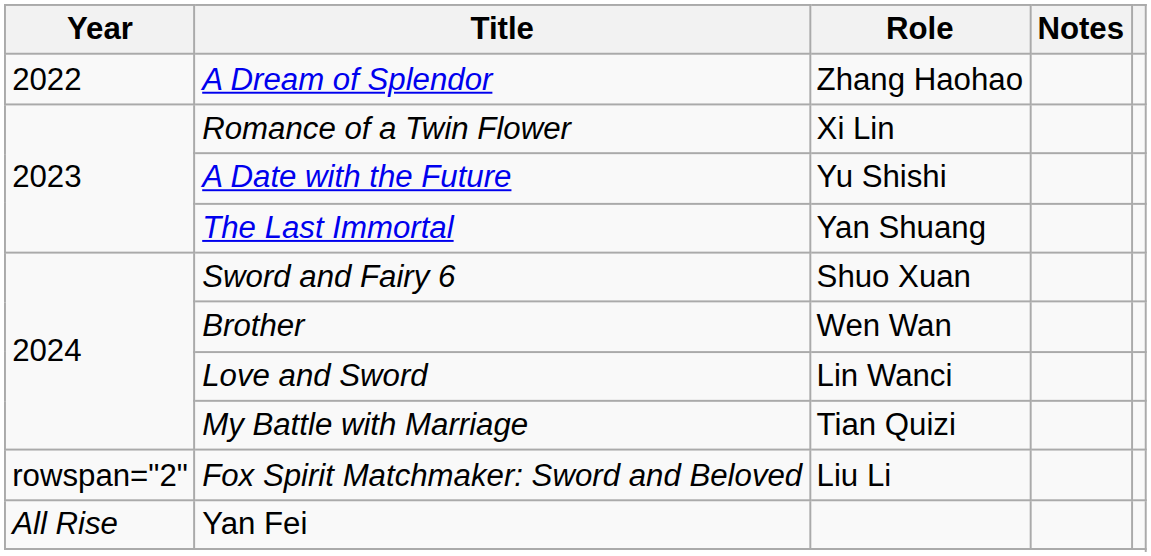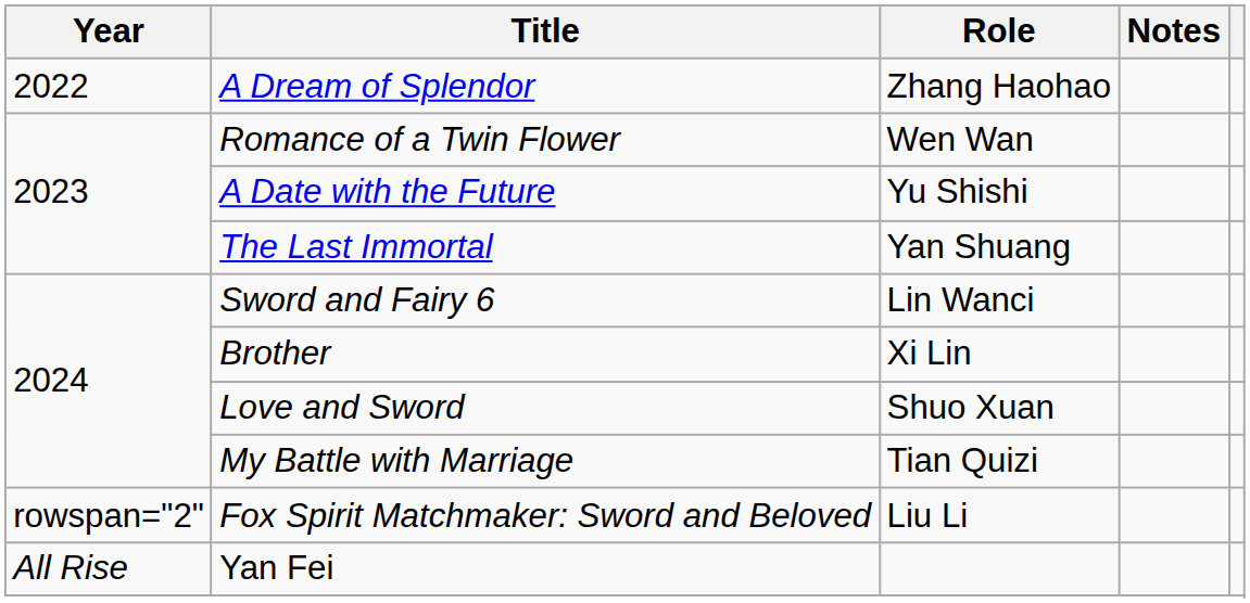Romance of a Twin Flower | Role: Xi Lin -> Wen Wan
Sword and Fairy 6 | Role: Shuo Xuan -> Lin Wanci
Brother | Role: Wen Wan -> Xi Lin
Love and Sword | Role: Lin Wanci -> Shuo Xuan
